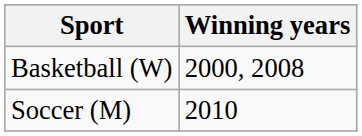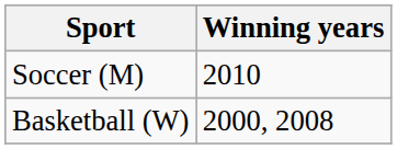rows swapped: Basketball (W) <-> Soccer (M)
